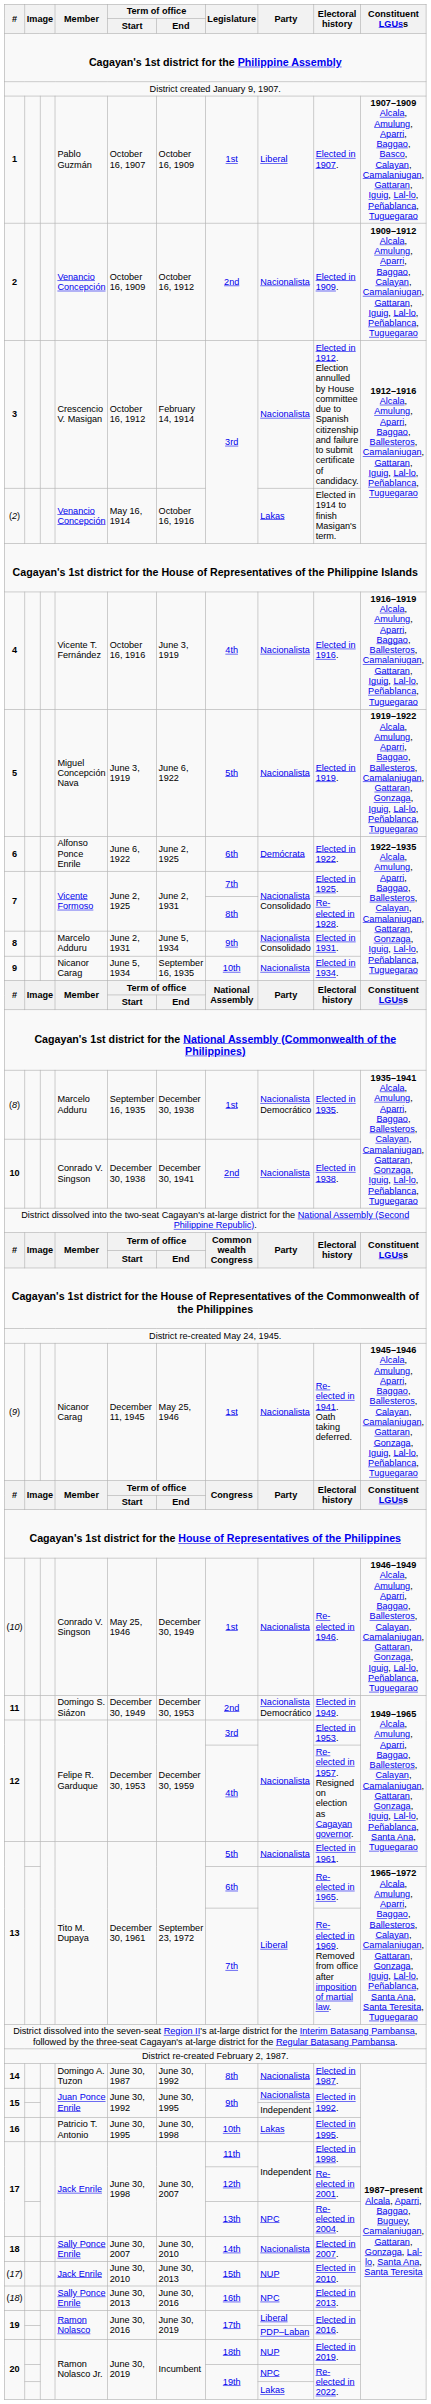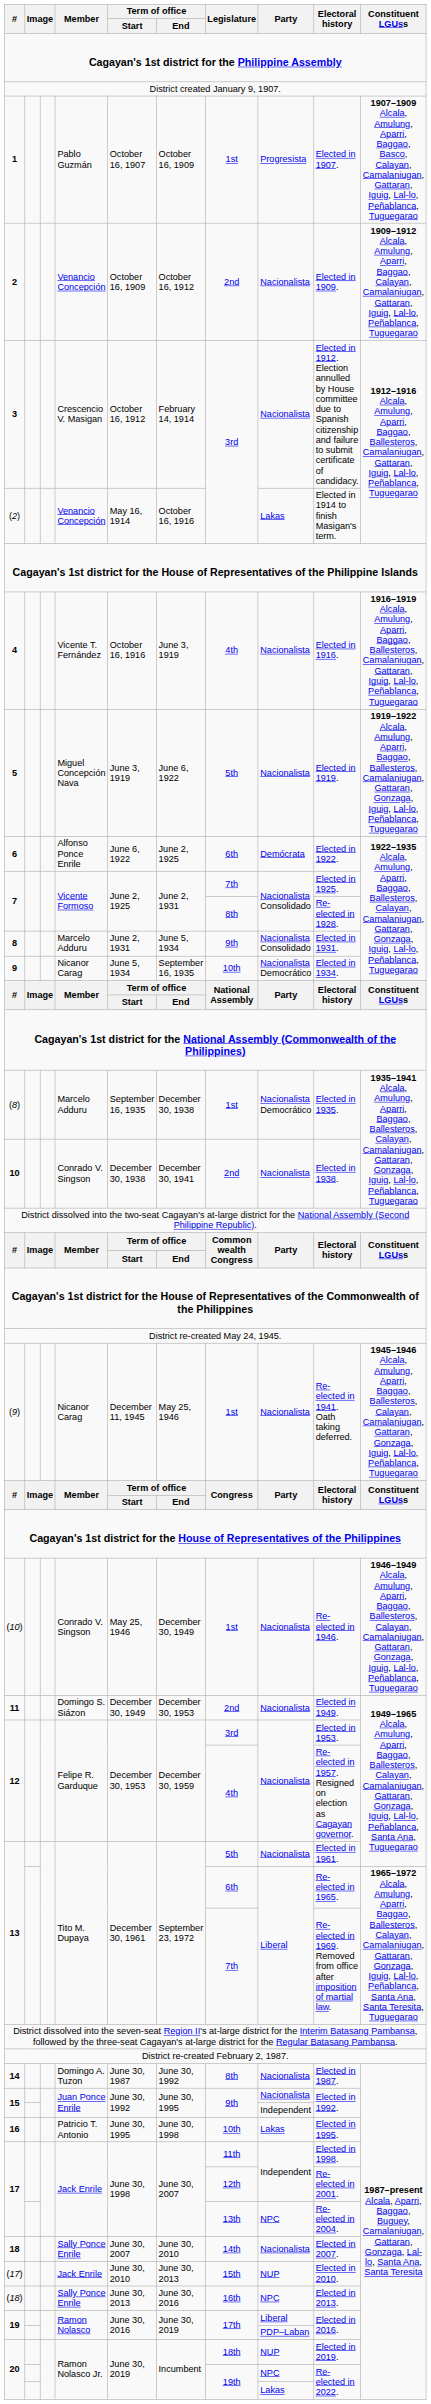1 | Party: Liberal -> Progresista
9 | Party: Nacionalista -> Nacionalista Democrático
11 | Party: Nacionalista Democrático -> Nacionalista
